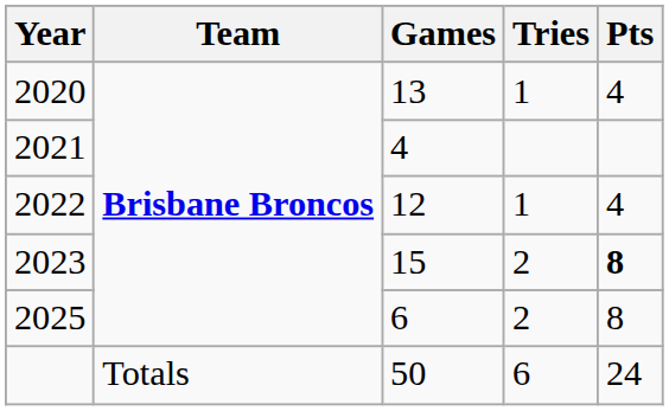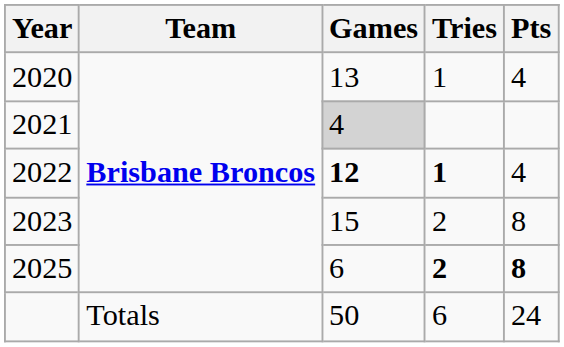2021 | Games: no background -> lightgrey background
2022 | Games: normal -> bold
2022 | Tries: normal -> bold
2023 | Pts: bold -> normal
2025 | Tries: normal -> bold
2025 | Pts: normal -> bold
